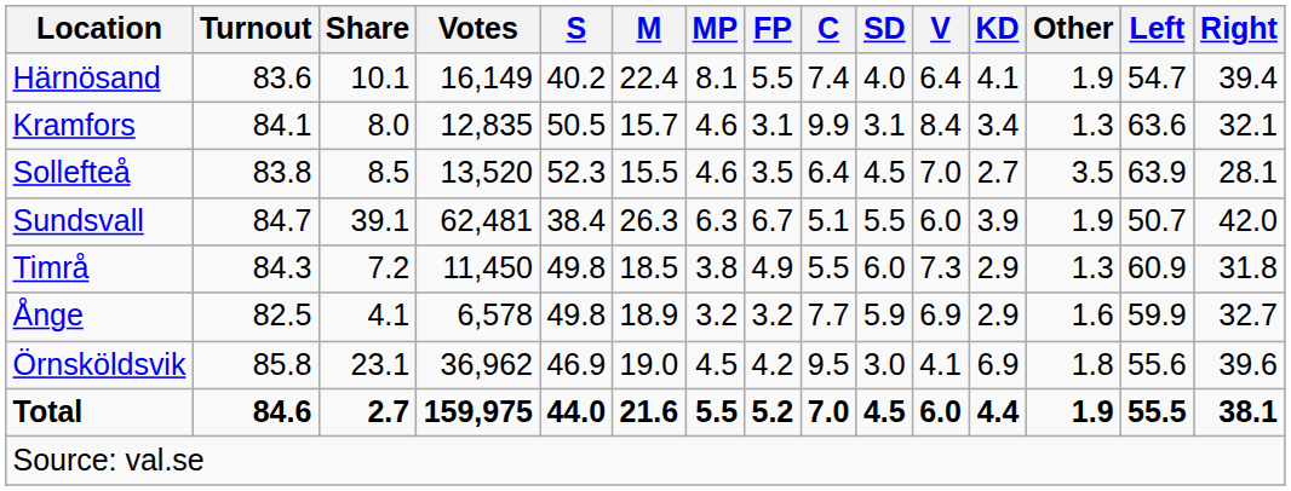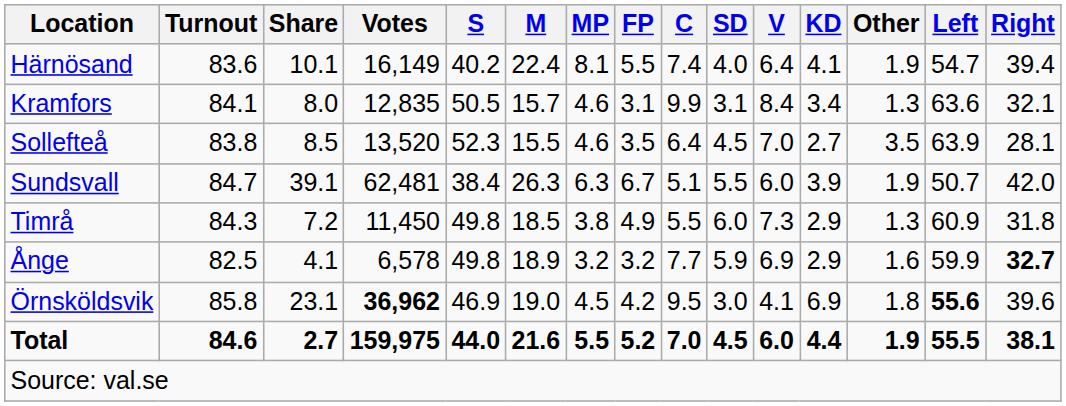Ånge | Right: normal -> bold
Örnsköldsvik | Votes: normal -> bold
Örnsköldsvik | Left: normal -> bold
